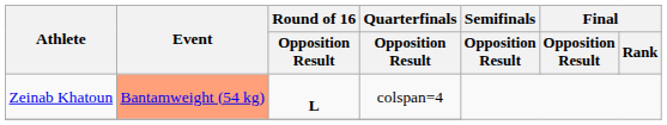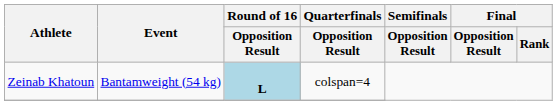Zeinab Khatoun | Event: lightsalmon background -> no background
Zeinab Khatoun | Round of 16 / Opposition Result: no background -> lightblue background
